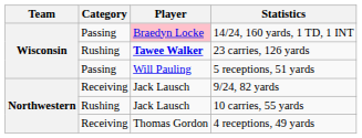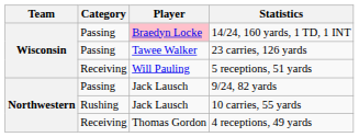23 carries, 126 yards | Category: Rushing -> Passing
23 carries, 126 yards | Player: bold -> normal
5 receptions, 51 yards | Category: Passing -> Receiving
9/24, 82 yards | Category: Receiving -> Passing
